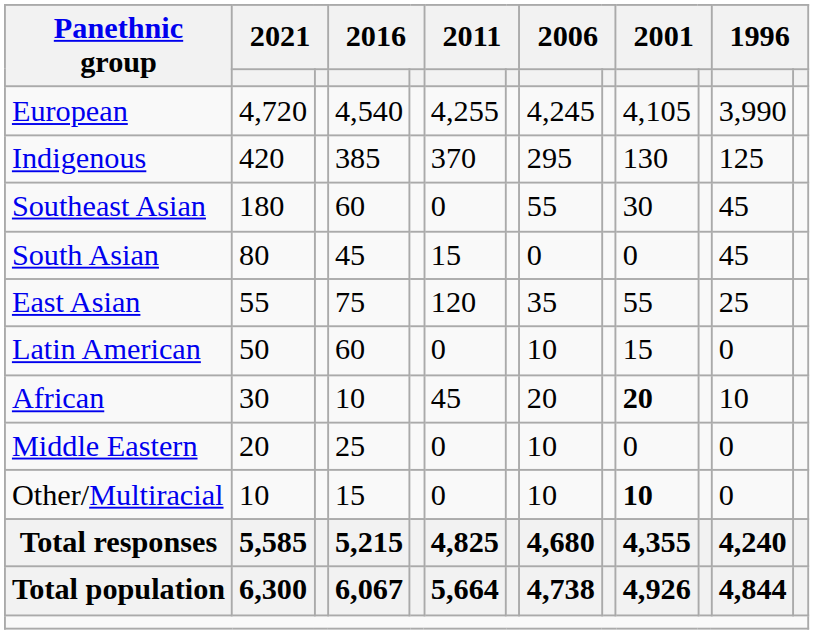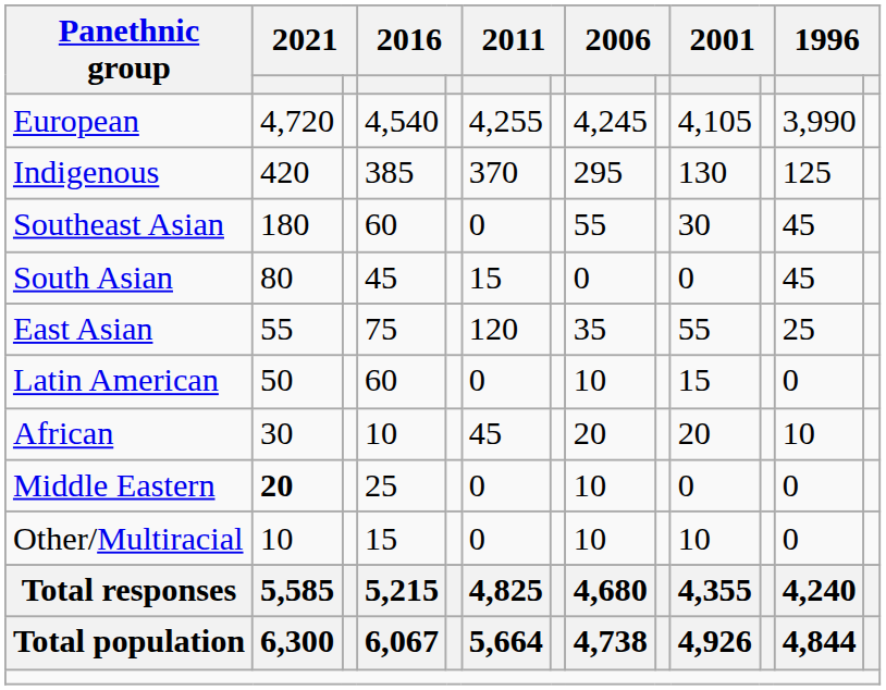African | column 10: bold -> normal
Middle Eastern | column 2: normal -> bold
Other/Multiracial | column 10: bold -> normal
